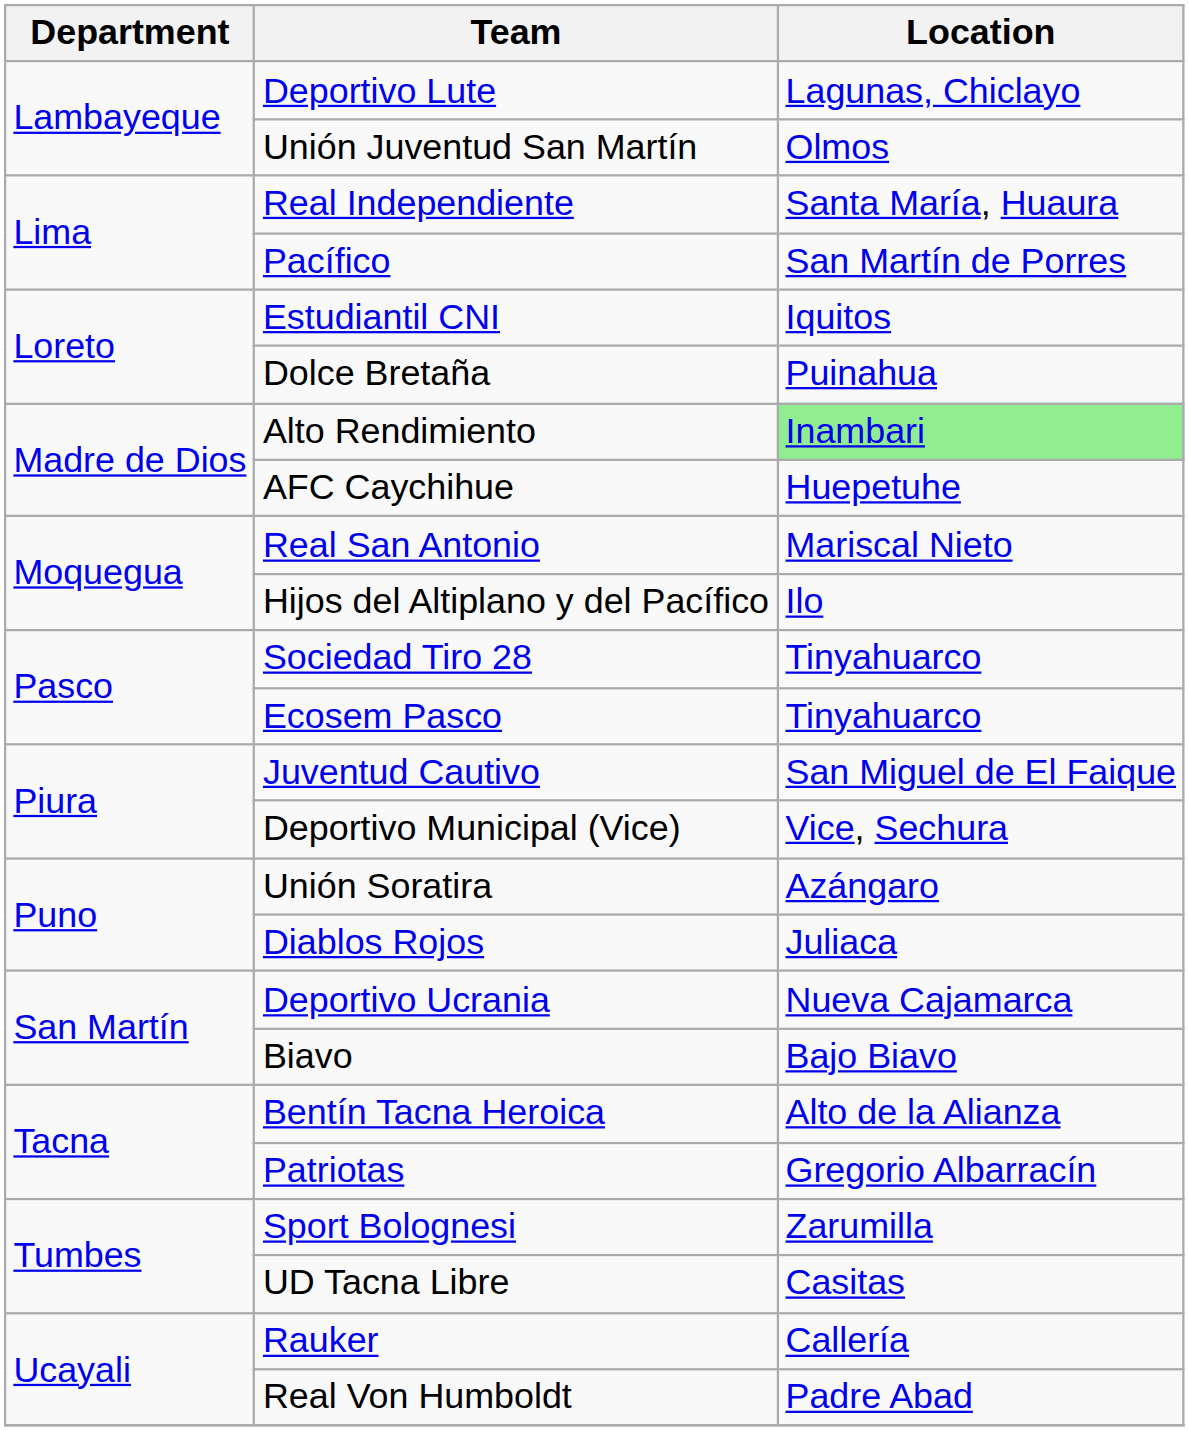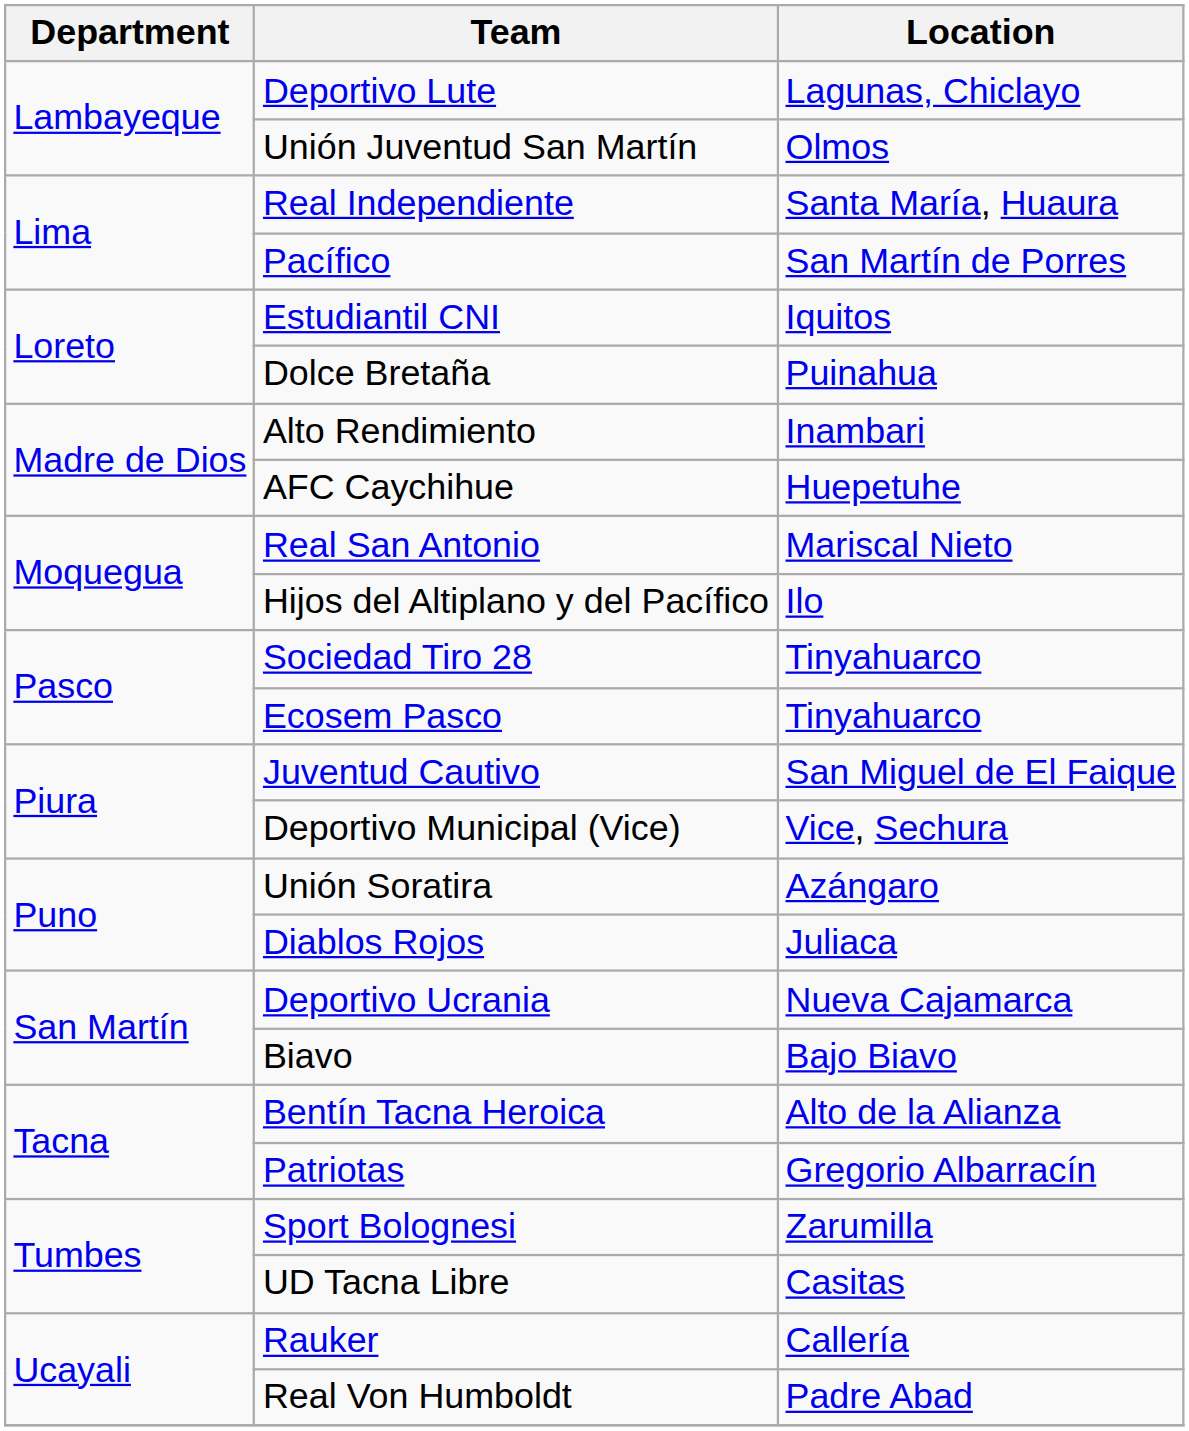Alto Rendimiento | Location: lightgreen background -> no background
